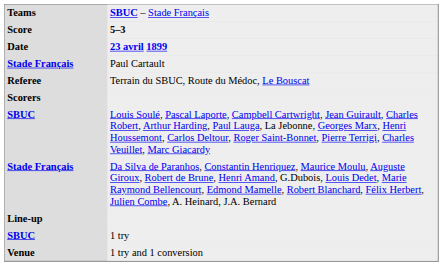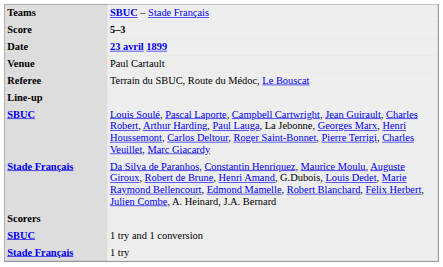row 4 | column 1: Stade Français -> Venue
row 6 | column 1: Scorers -> Line-up
row 9 | column 1: Line-up -> Scorers
row 10 | column 2: 1 try -> 1 try and 1 conversion
row 11 | column 1: Venue -> Stade Français
row 11 | column 2: 1 try and 1 conversion -> 1 try
